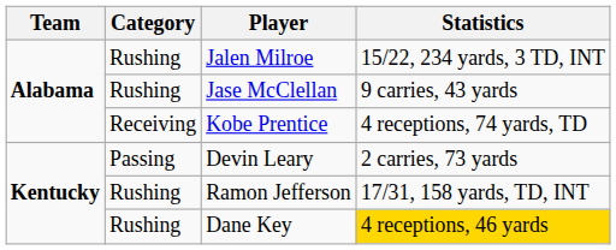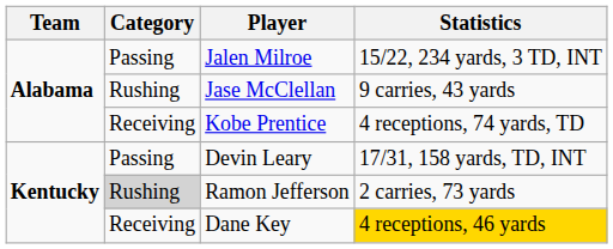Jalen Milroe | Category: Rushing -> Passing
Devin Leary | Statistics: 2 carries, 73 yards -> 17/31, 158 yards, TD, INT
Ramon Jefferson | Category: no background -> lightgrey background
Ramon Jefferson | Statistics: 17/31, 158 yards, TD, INT -> 2 carries, 73 yards
Dane Key | Category: Rushing -> Receiving
